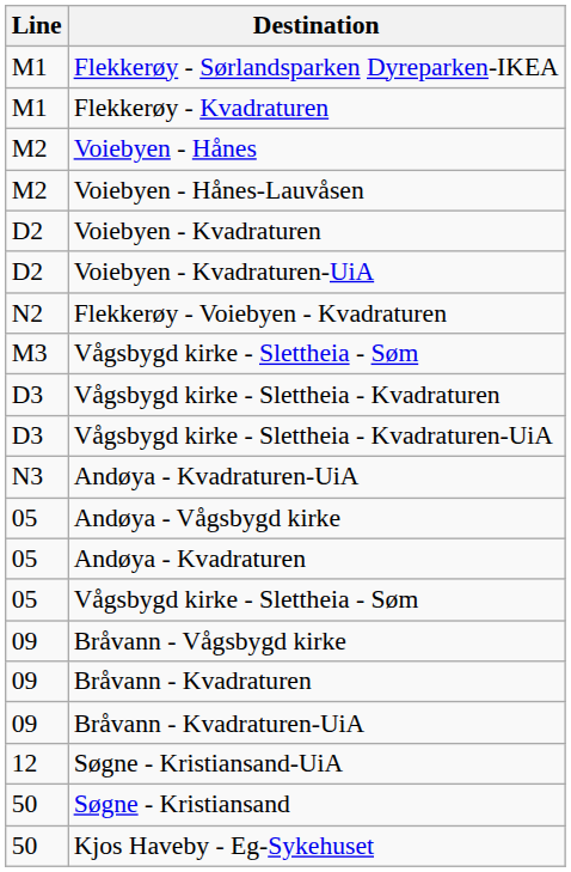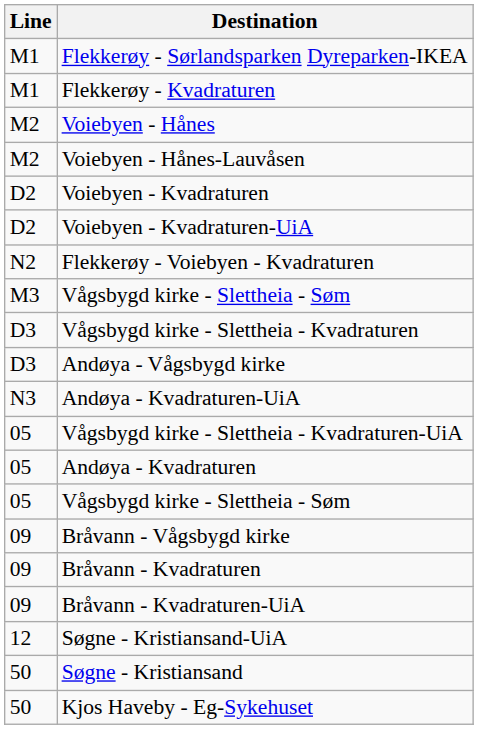row 11 | Destination: Vågsbygd kirke - Slettheia - Kvadraturen-UiA -> Andøya - Vågsbygd kirke
row 13 | Destination: Andøya - Vågsbygd kirke -> Vågsbygd kirke - Slettheia - Kvadraturen-UiA
